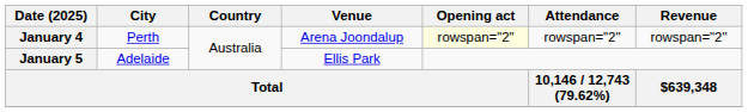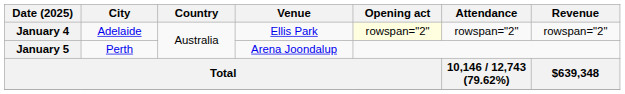January 4 | City: Perth -> Adelaide
January 4 | Venue: Arena Joondalup -> Ellis Park
January 5 | City: Adelaide -> Perth
January 5 | Venue: Ellis Park -> Arena Joondalup
